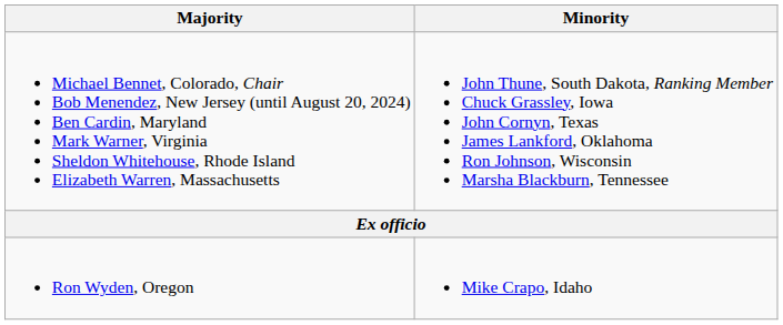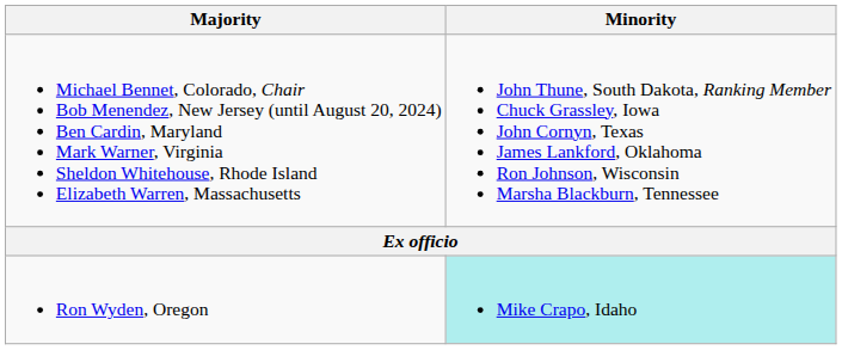Ron Wyden, Oregon | Minority: no background -> paleturquoise background
